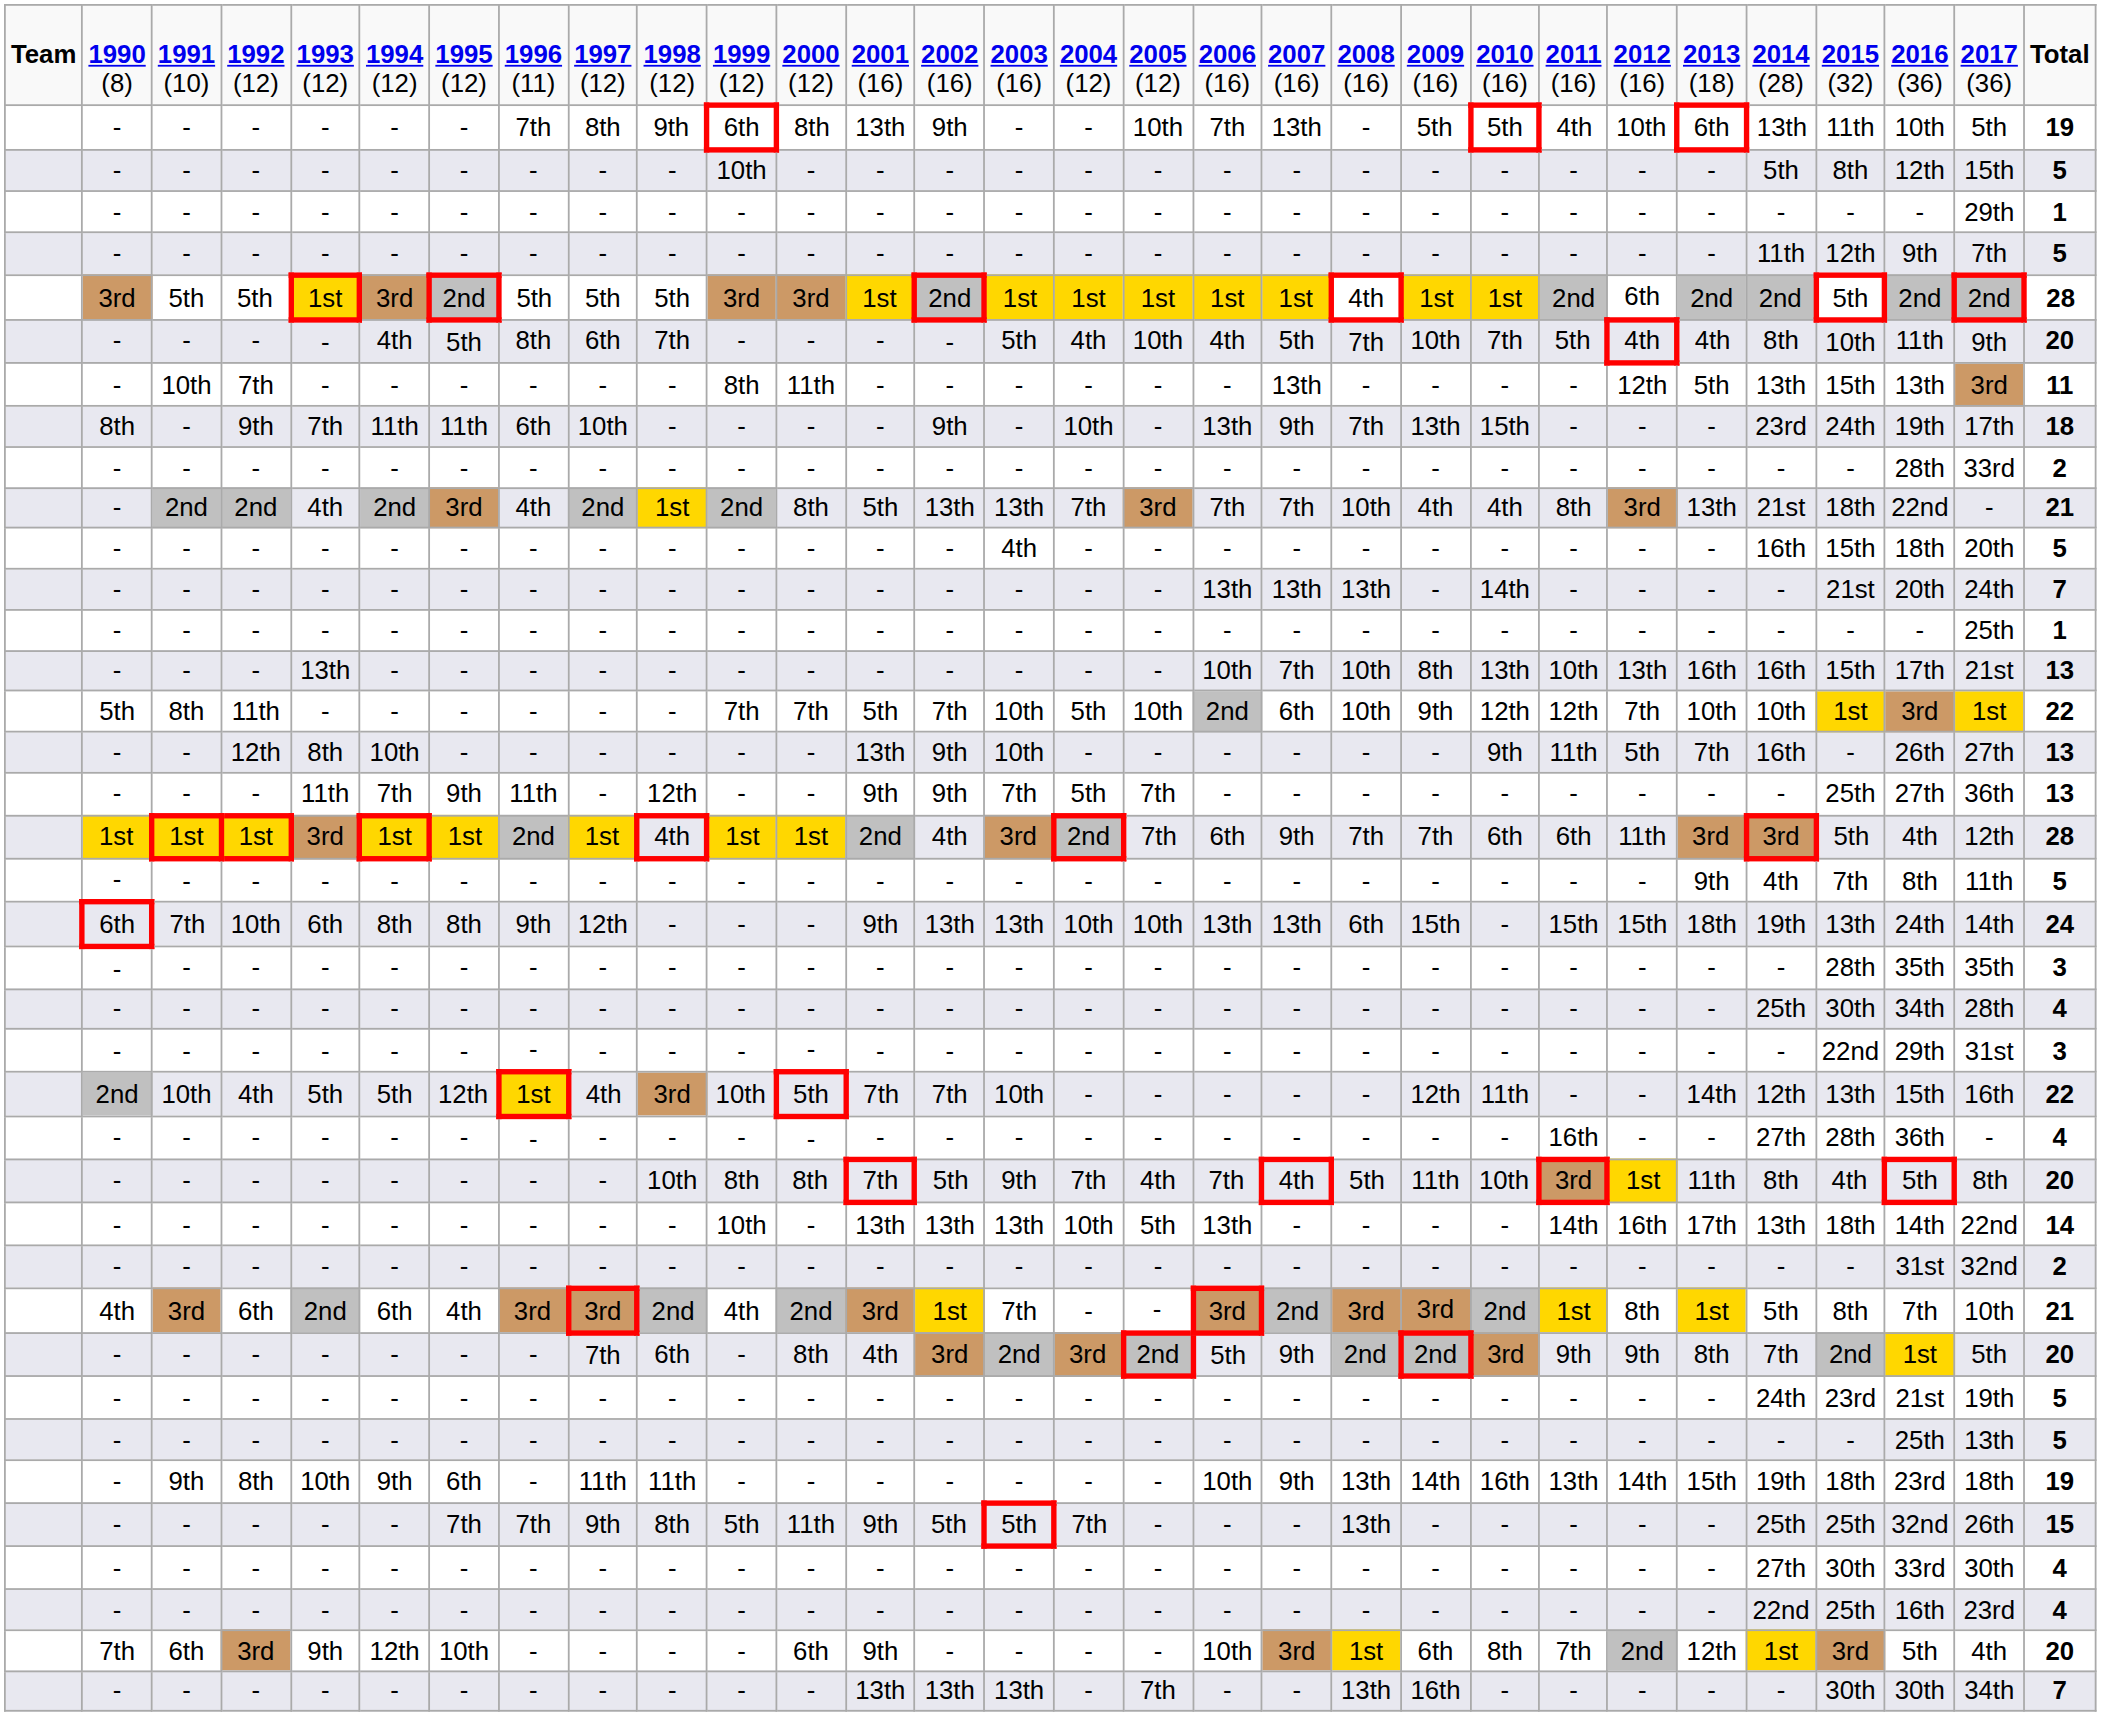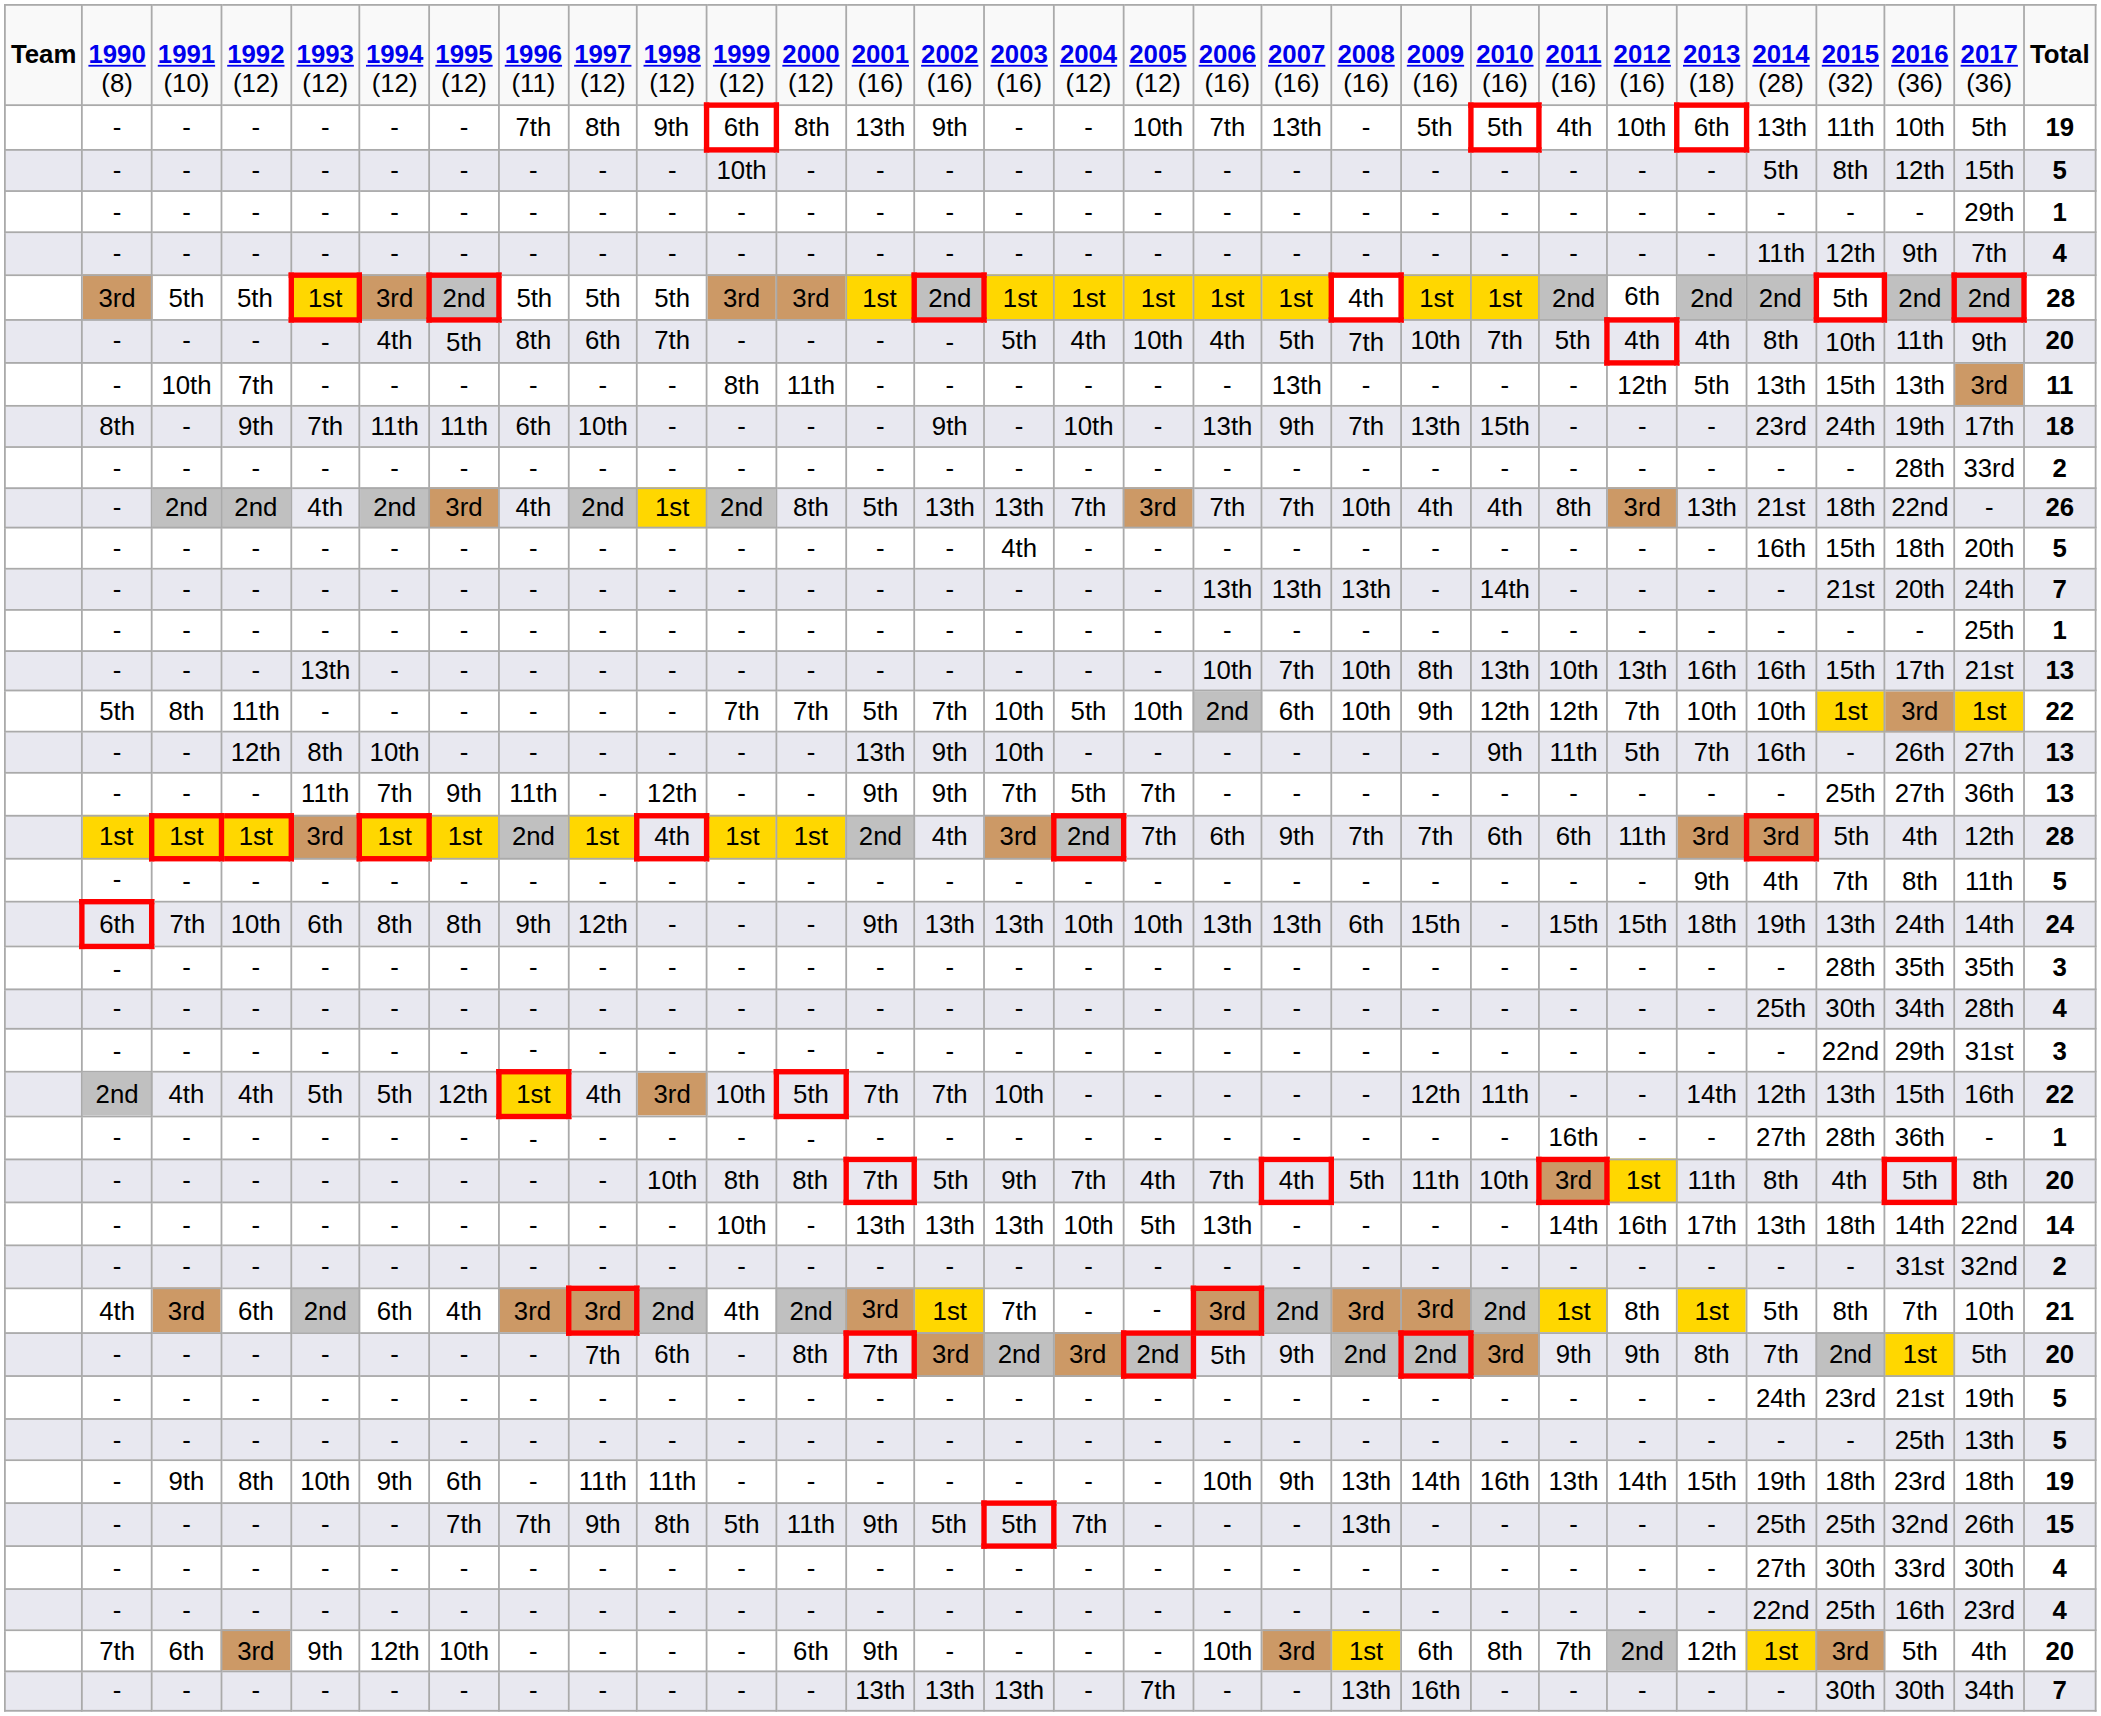row 5 | column 30: 5 -> 4
row 11 | column 30: 21 -> 26
row 25 | column 3: 10th -> 4th
row 26 | column 30: 4 -> 1
row 31 | column 13: 4th -> 7th
